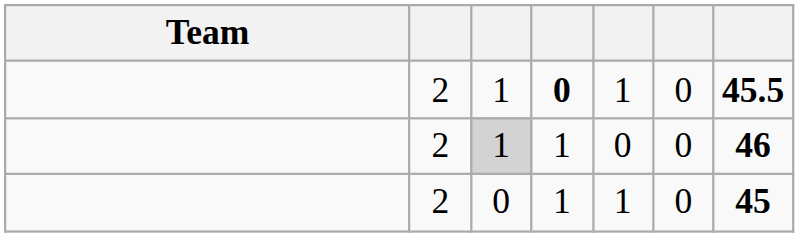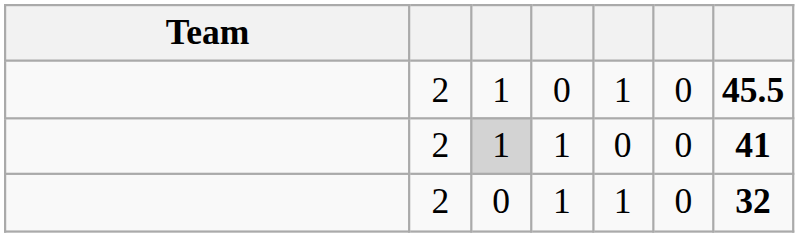row 2 | column 4: bold -> normal
row 3 | column 7: 46 -> 41
row 4 | column 7: 45 -> 32
